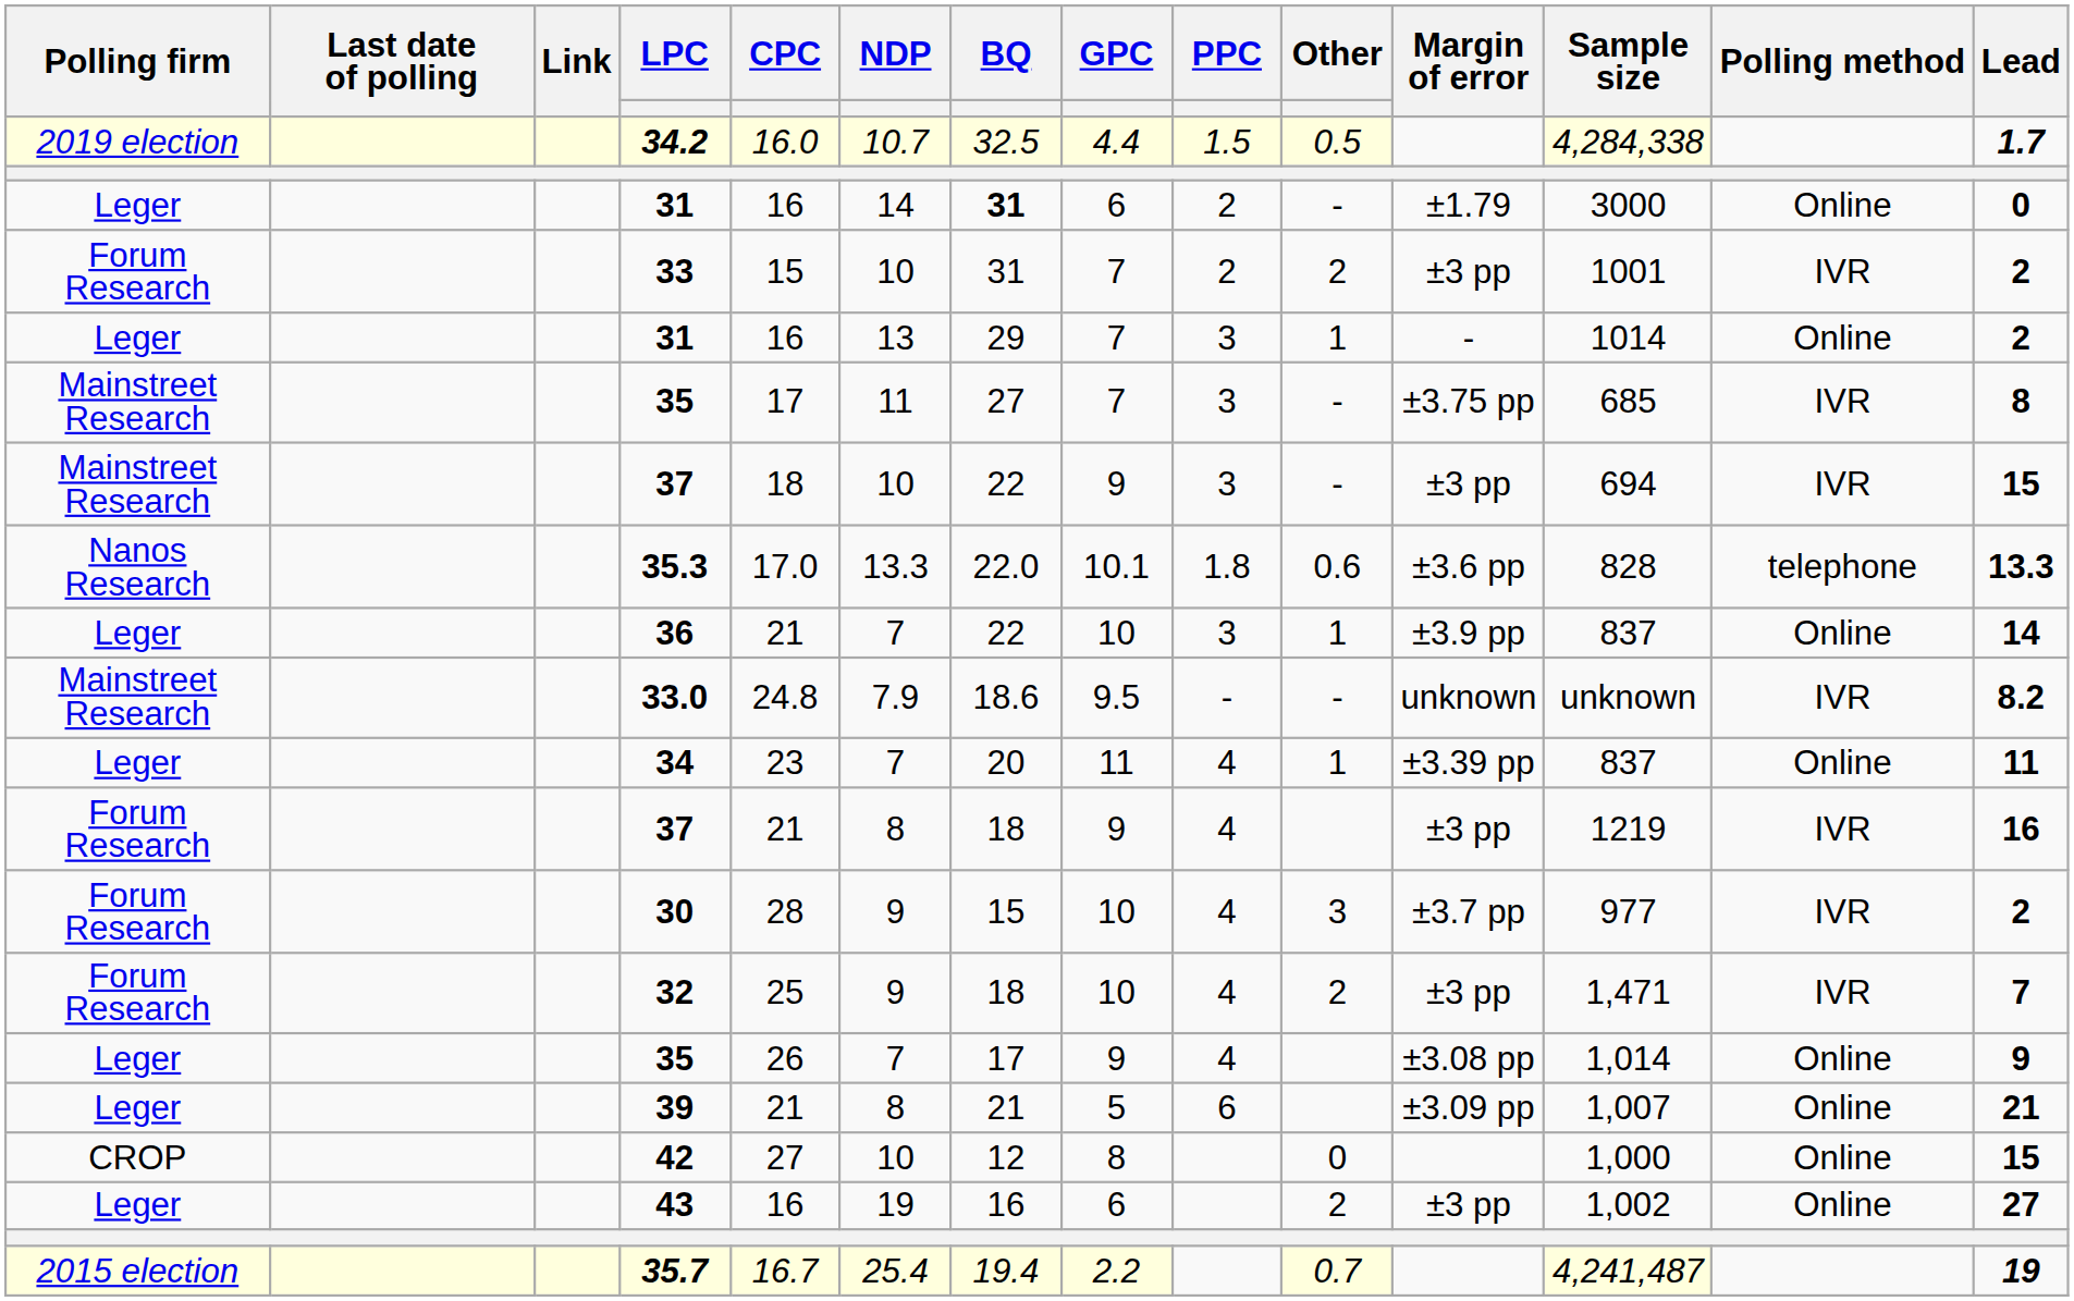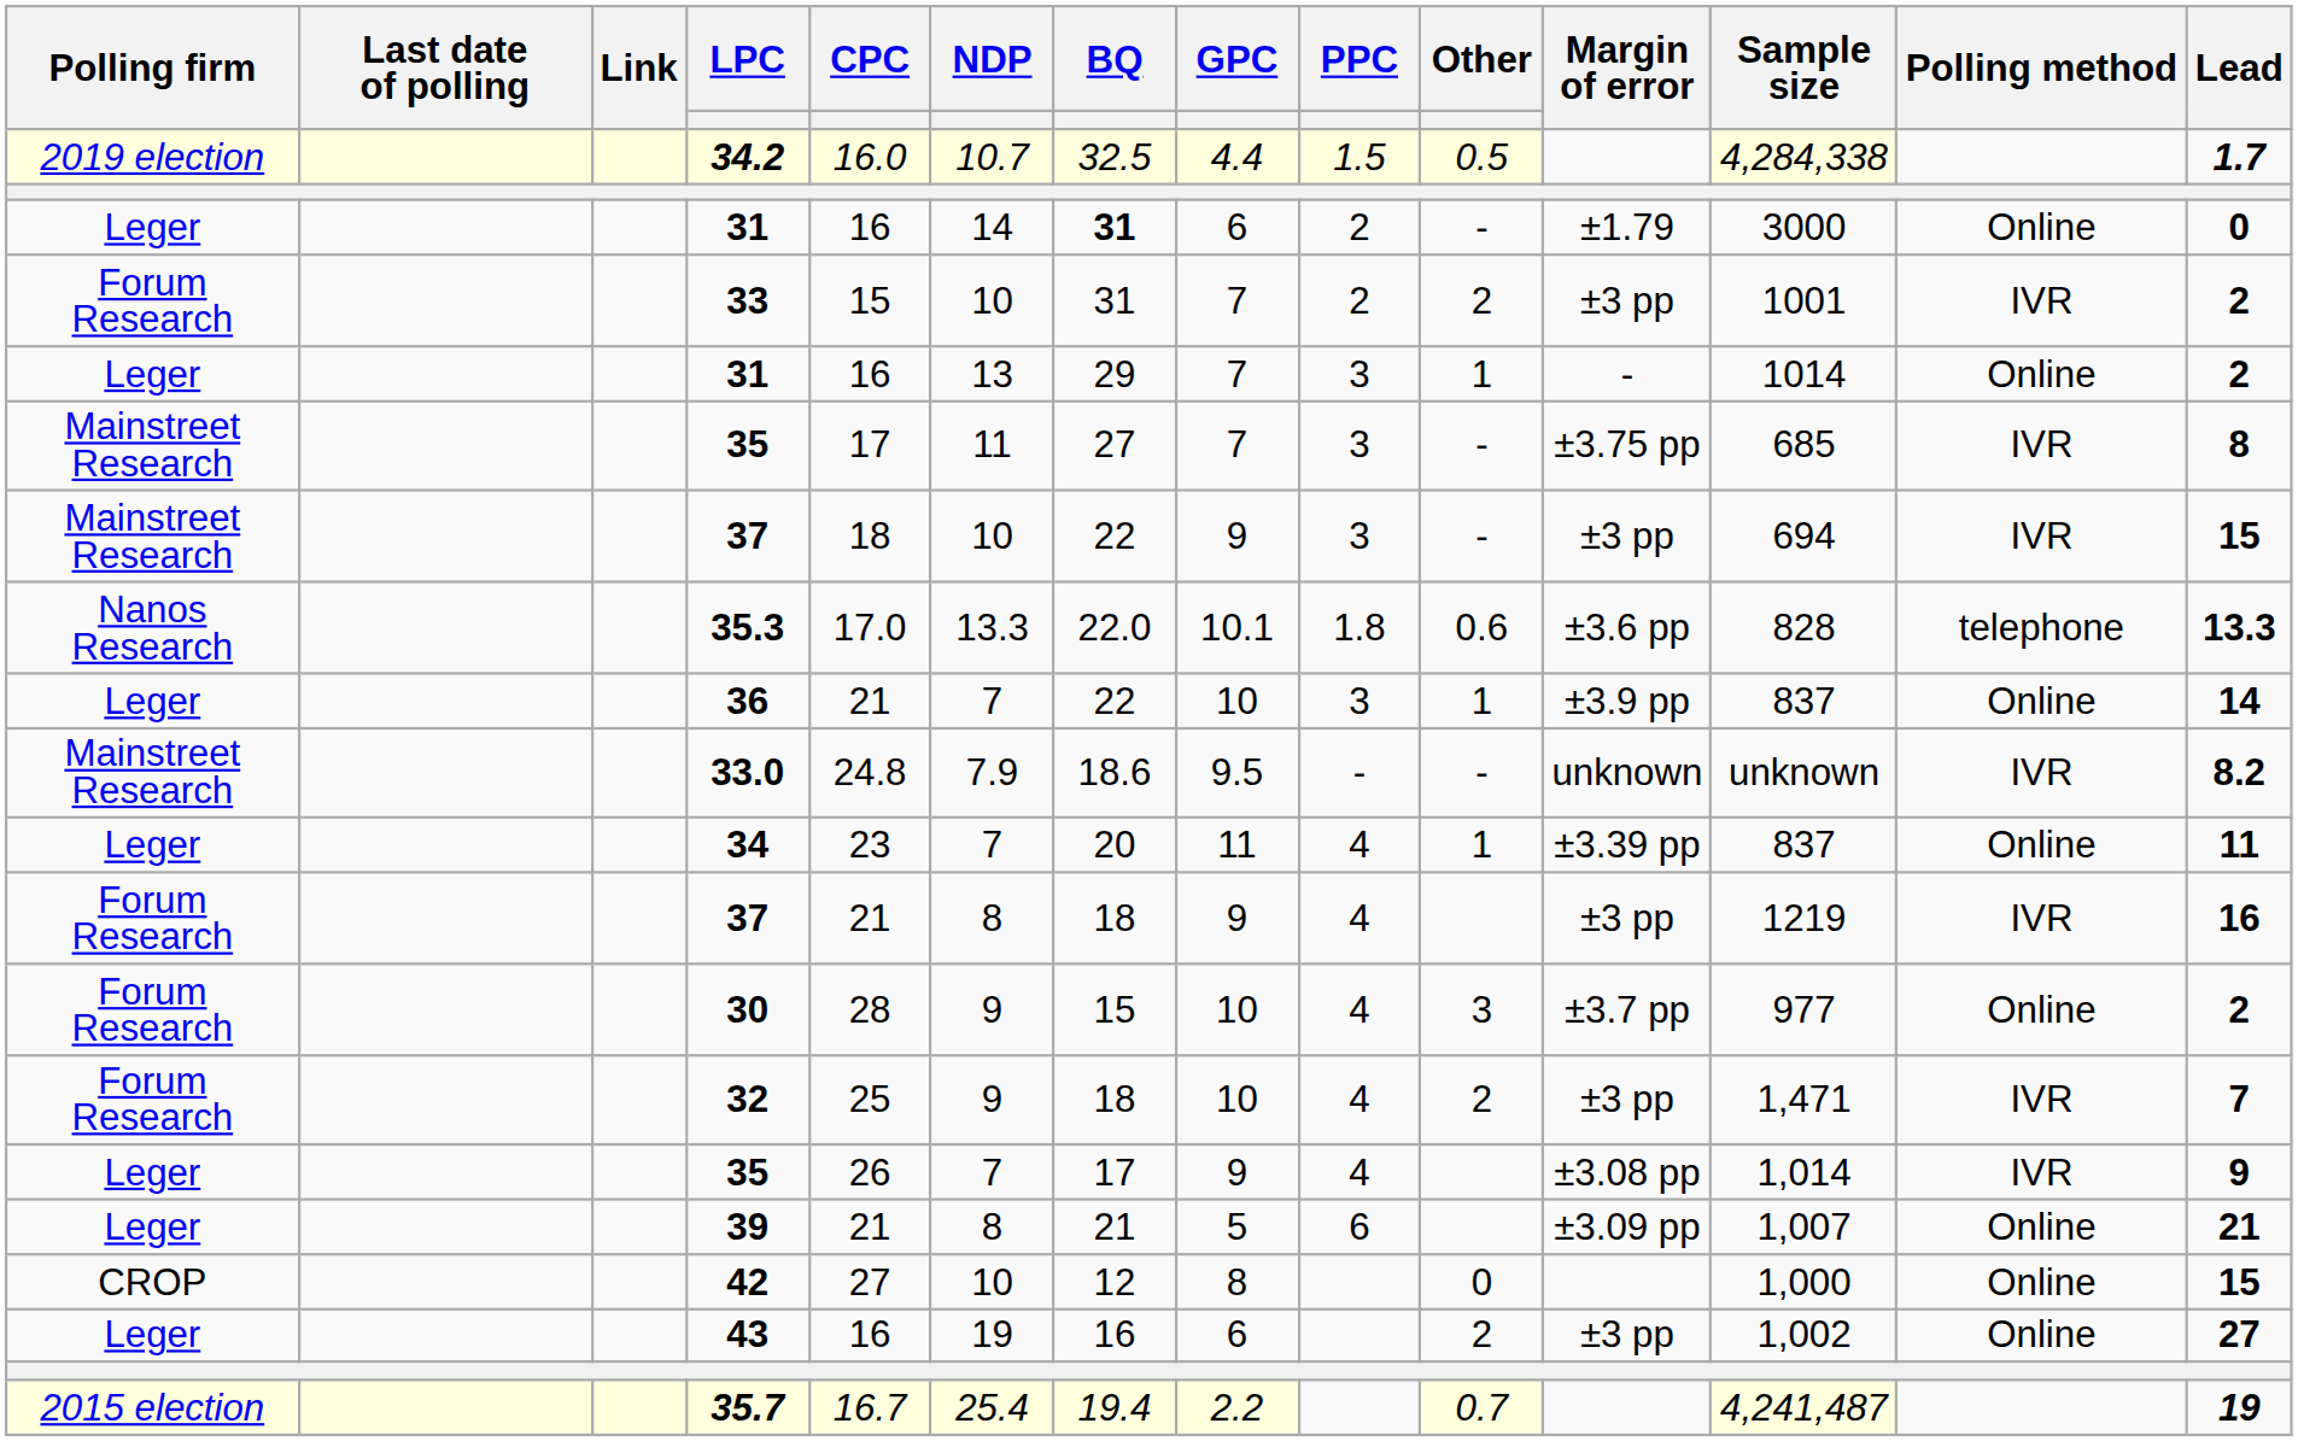30 | Polling method: IVR -> Online
Leger / 35 | Polling method: Online -> IVR
